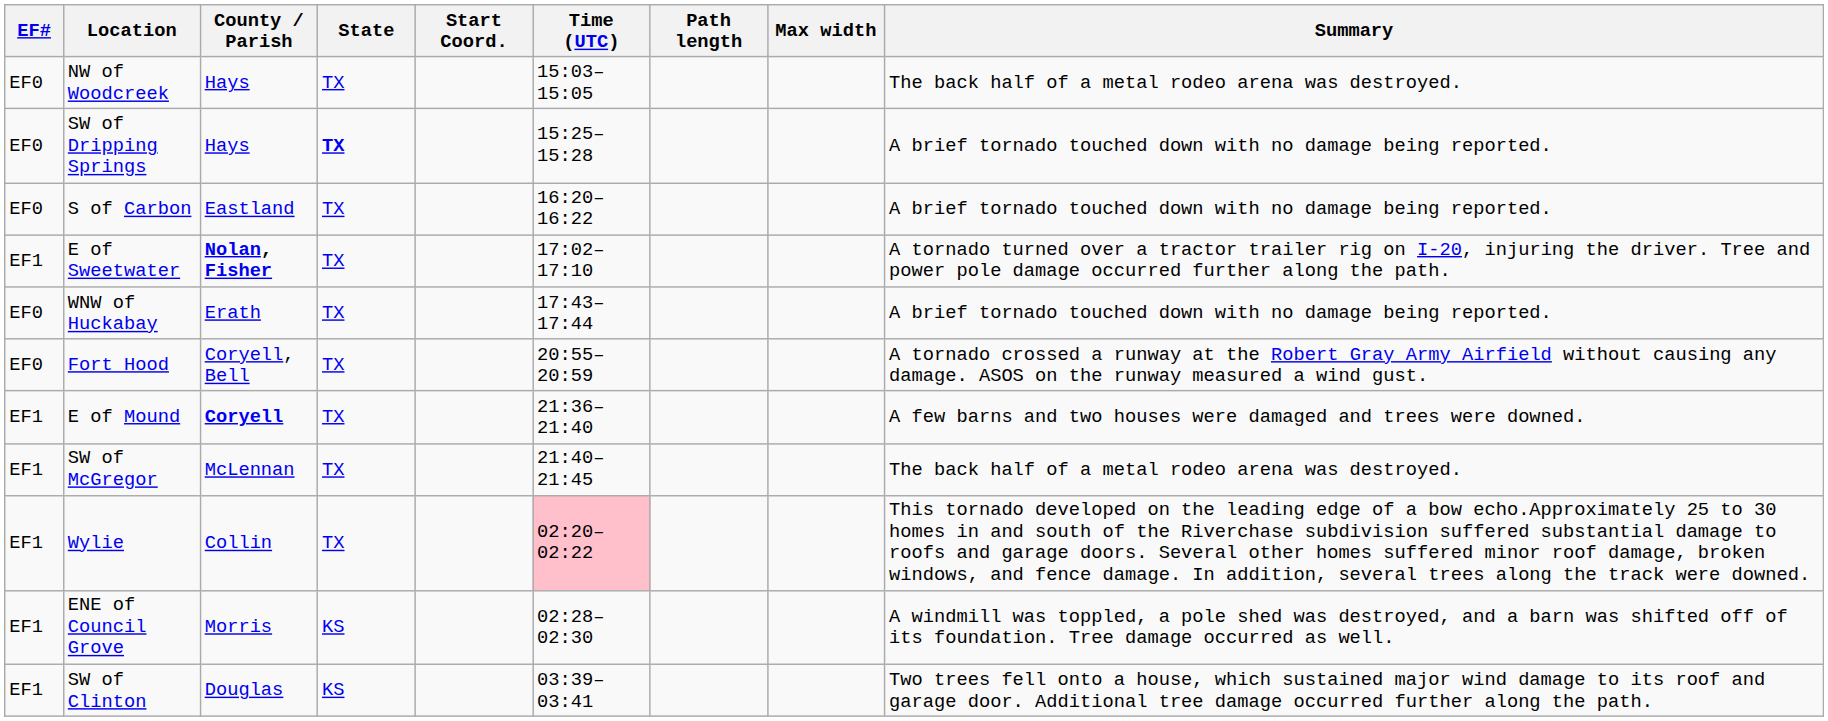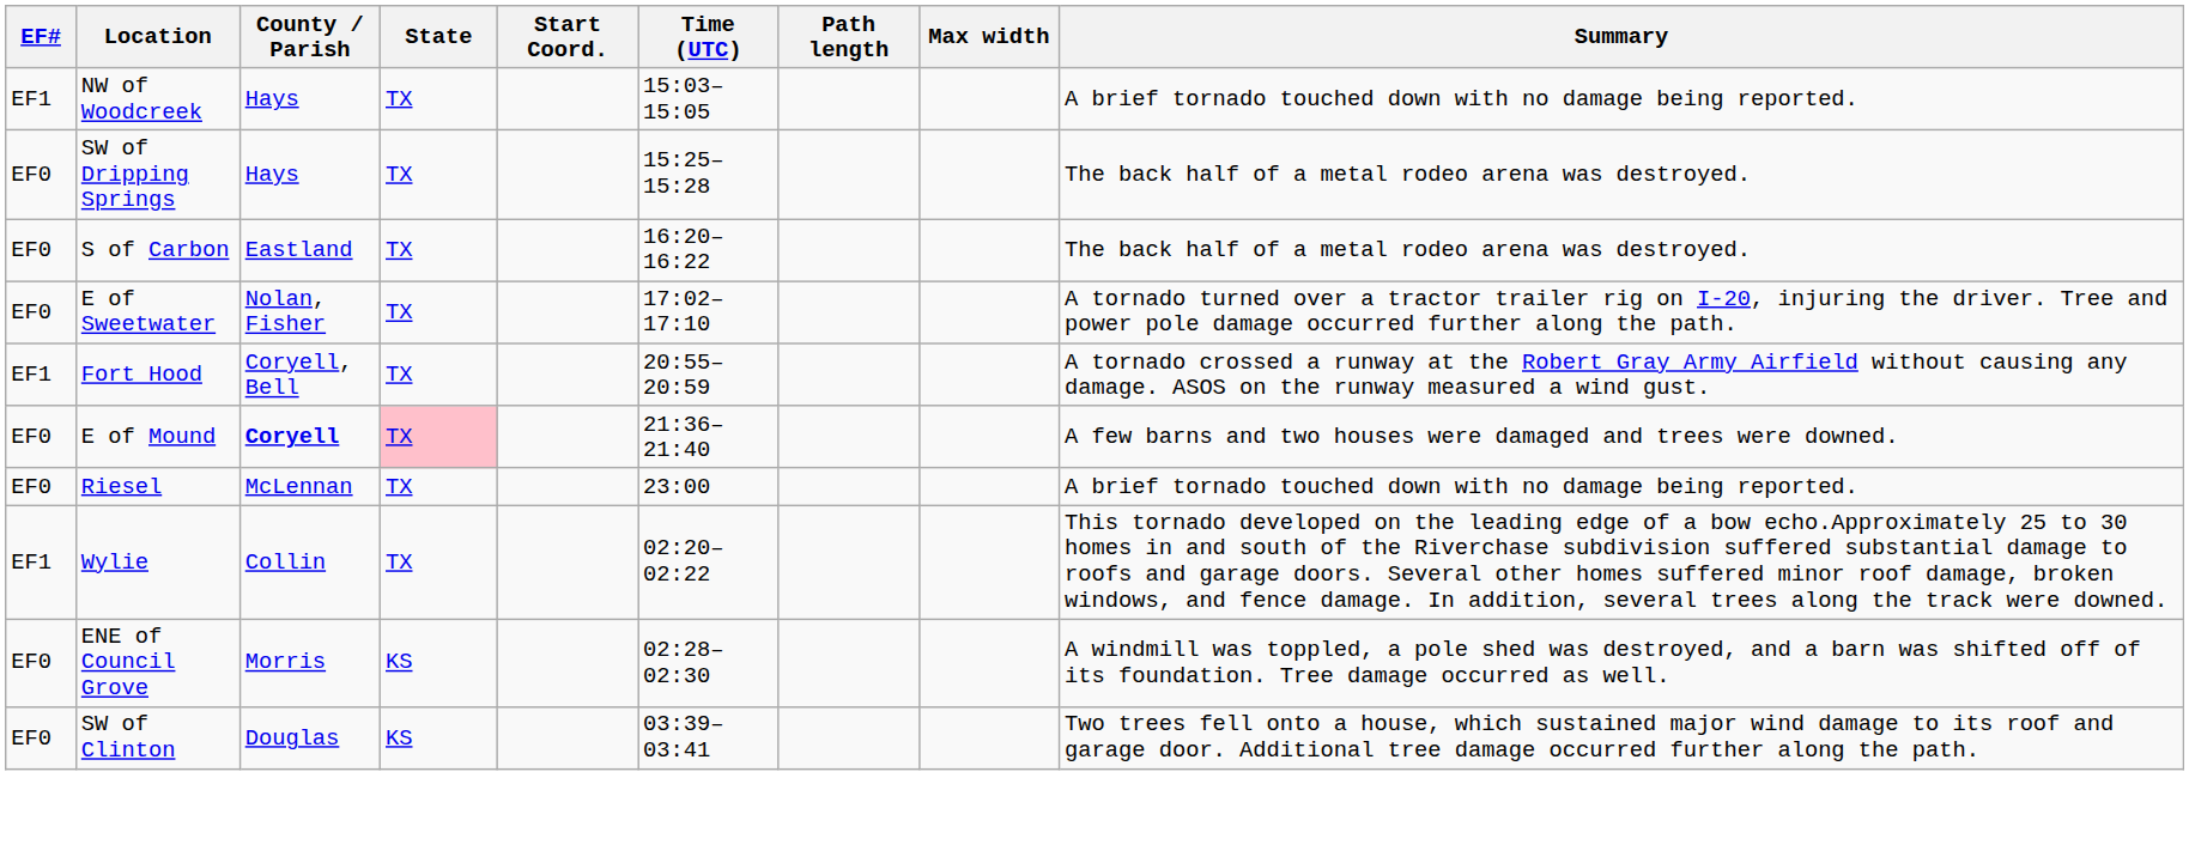NW of Woodcreek | EF#: EF0 -> EF1
NW of Woodcreek | Summary: The back half of a metal rodeo arena was destroyed. -> A brief tornado touched down with no damage being reported.
SW of Dripping Springs | State: bold -> normal
SW of Dripping Springs | Summary: A brief tornado touched down with no damage being reported. -> The back half of a metal rodeo arena was destroyed.
S of Carbon | Summary: A brief tornado touched down with no damage being reported. -> The back half of a metal rodeo arena was destroyed.
E of Sweetwater | EF#: EF1 -> EF0
E of Sweetwater | County / Parish: bold -> normal
- row: EF0 | WNW of Huckabay | Erath | TX | 17:43–17:44 | A brief tornado touched down with no damage being reported.
Fort Hood | EF#: EF0 -> EF1
E of Mound | EF#: EF1 -> EF0
E of Mound | State: no background -> pink background
- row: EF1 | SW of McGregor | McLennan | TX | 21:40–21:45 | The back half of a metal rodeo arena was destroyed.
+ row: EF0 | Riesel | McLennan | TX | 23:00 | A brief tornado touched down with no damage being reported.
Wylie | Time (UTC): pink background -> no background
ENE of Council Grove | EF#: EF1 -> EF0
SW of Clinton | EF#: EF1 -> EF0
